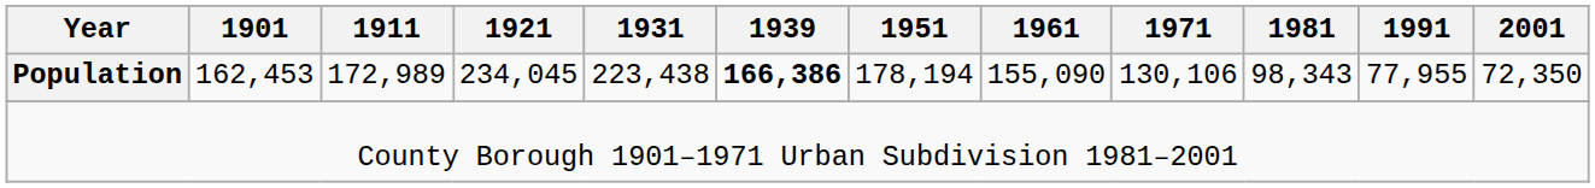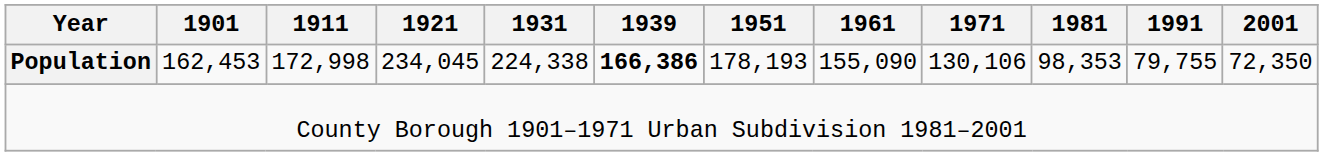Population | 1911: 172,989 -> 172,998
Population | 1931: 223,438 -> 224,338
Population | 1951: 178,194 -> 178,193
Population | 1981: 98,343 -> 98,353
Population | 1991: 77,955 -> 79,755
